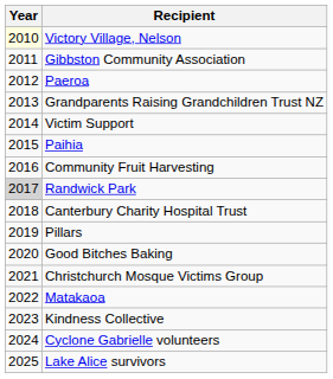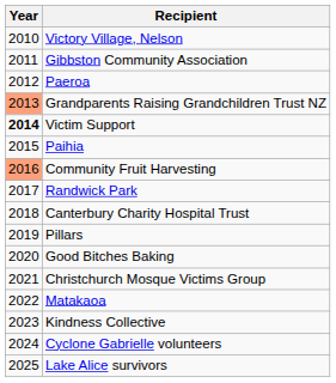Victory Village, Nelson | Year: lightyellow background -> no background
Grandparents Raising Grandchildren Trust NZ | Year: no background -> lightsalmon background
Victim Support | Year: normal -> bold
Community Fruit Harvesting | Year: no background -> lightsalmon background
Randwick Park | Year: lightgrey background -> no background
